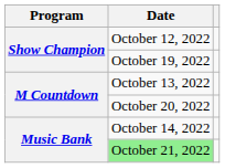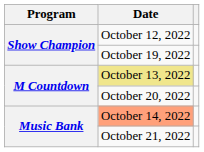October 13, 2022 | Date: no background -> khaki background
October 14, 2022 | Date: no background -> lightsalmon background
October 21, 2022 | Date: lightgreen background -> no background
